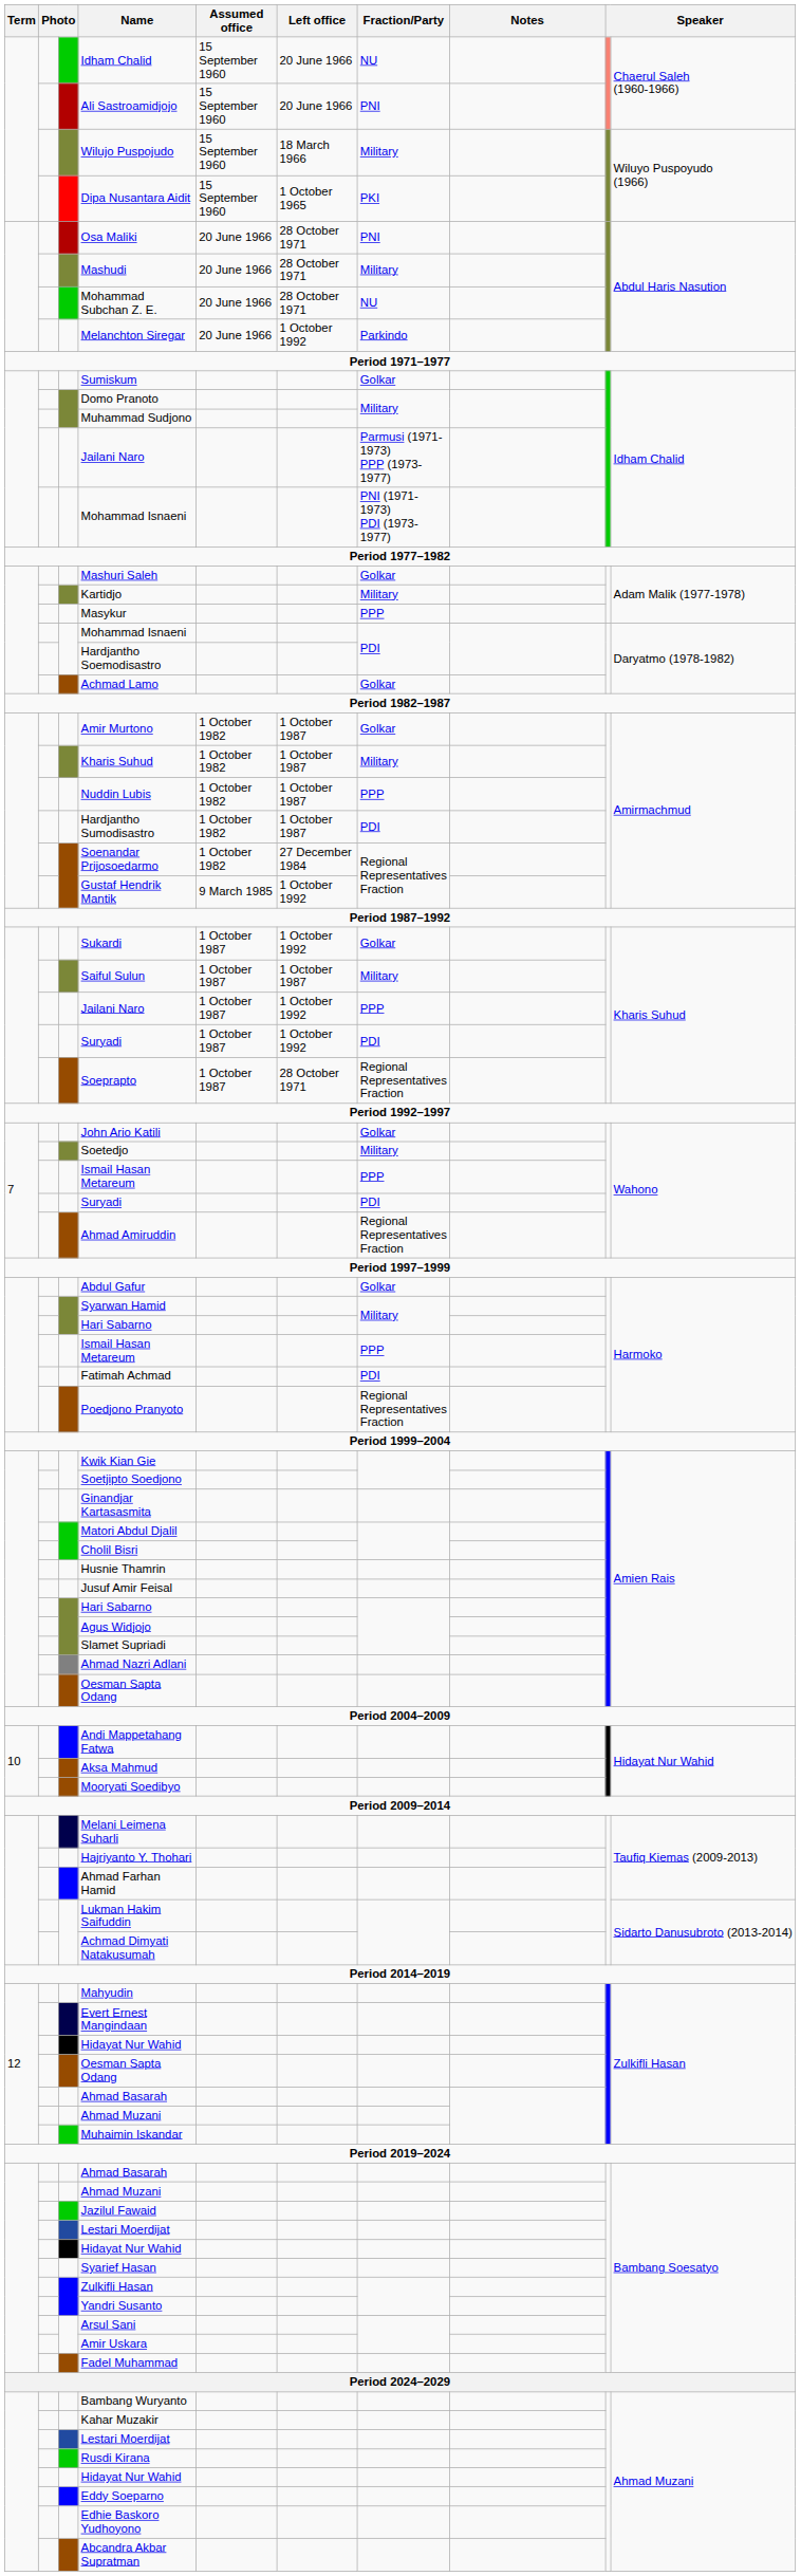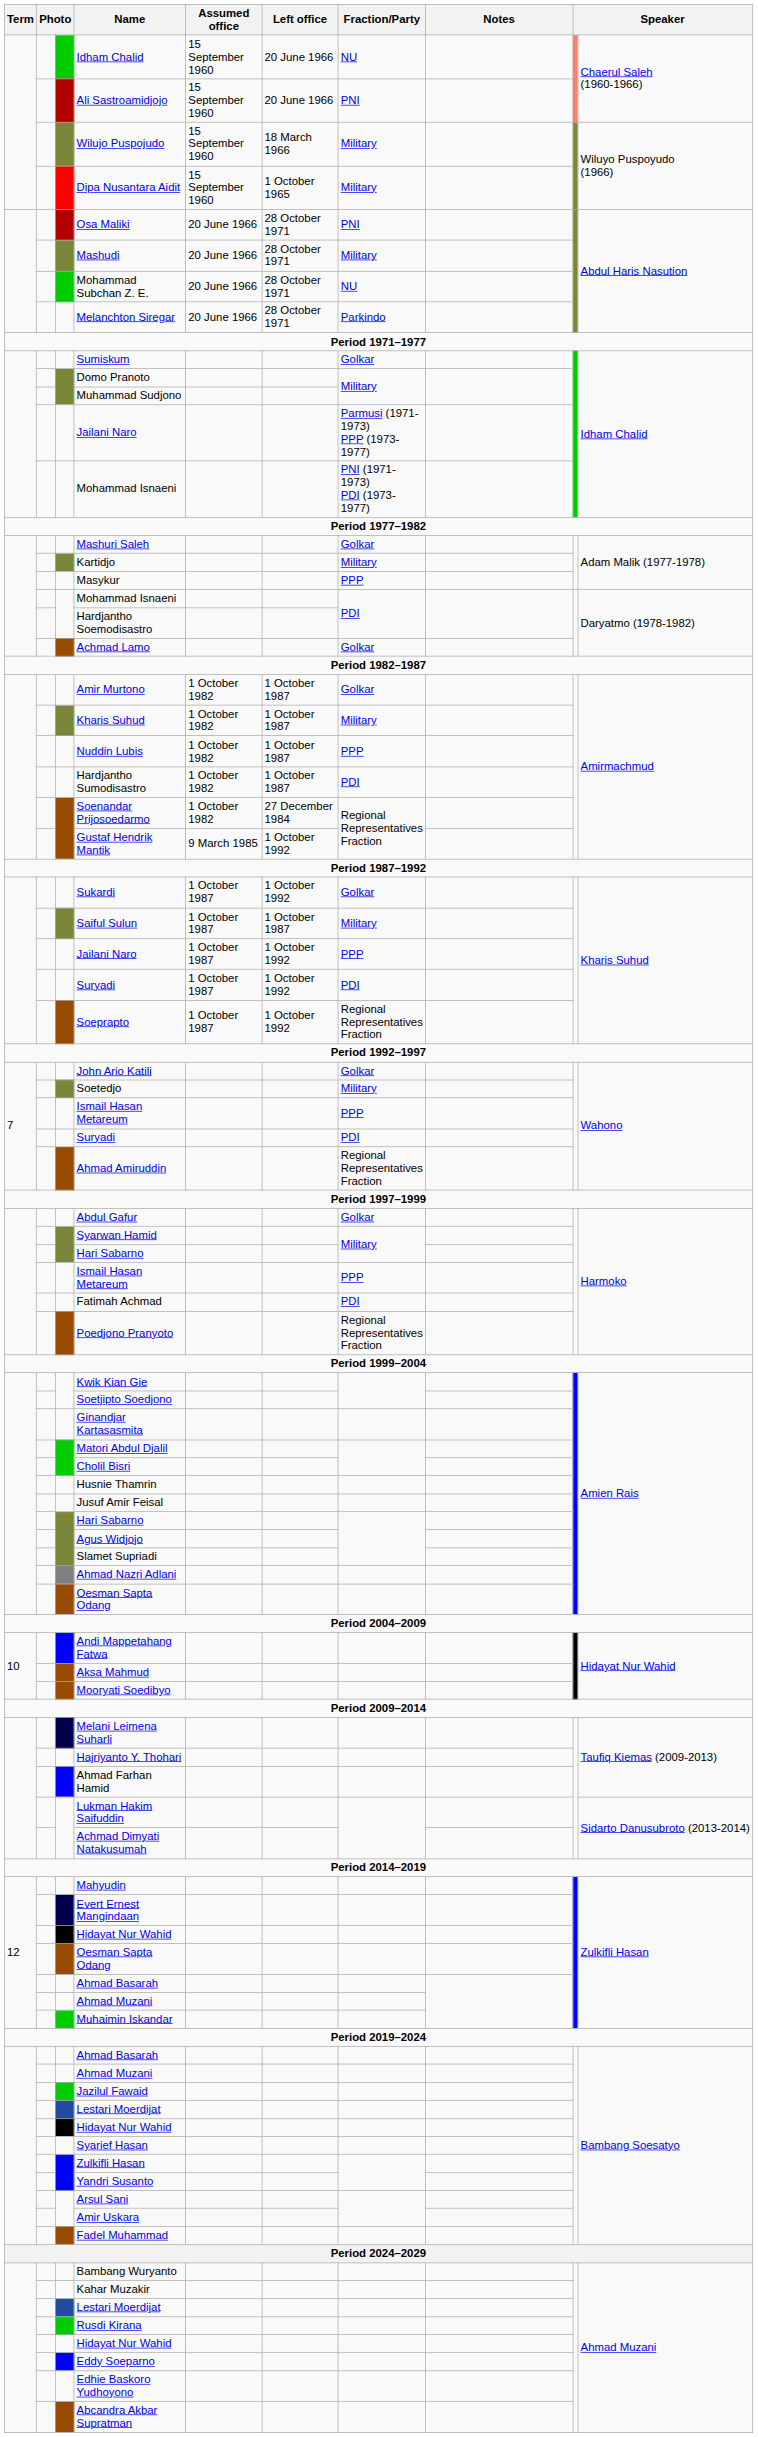Dipa Nusantara Aidit | Fraction/Party: PKI -> Military
Melanchton Siregar | Left office: 1 October 1992 -> 28 October 1971
Soeprapto | Left office: 28 October 1971 -> 1 October 1992
